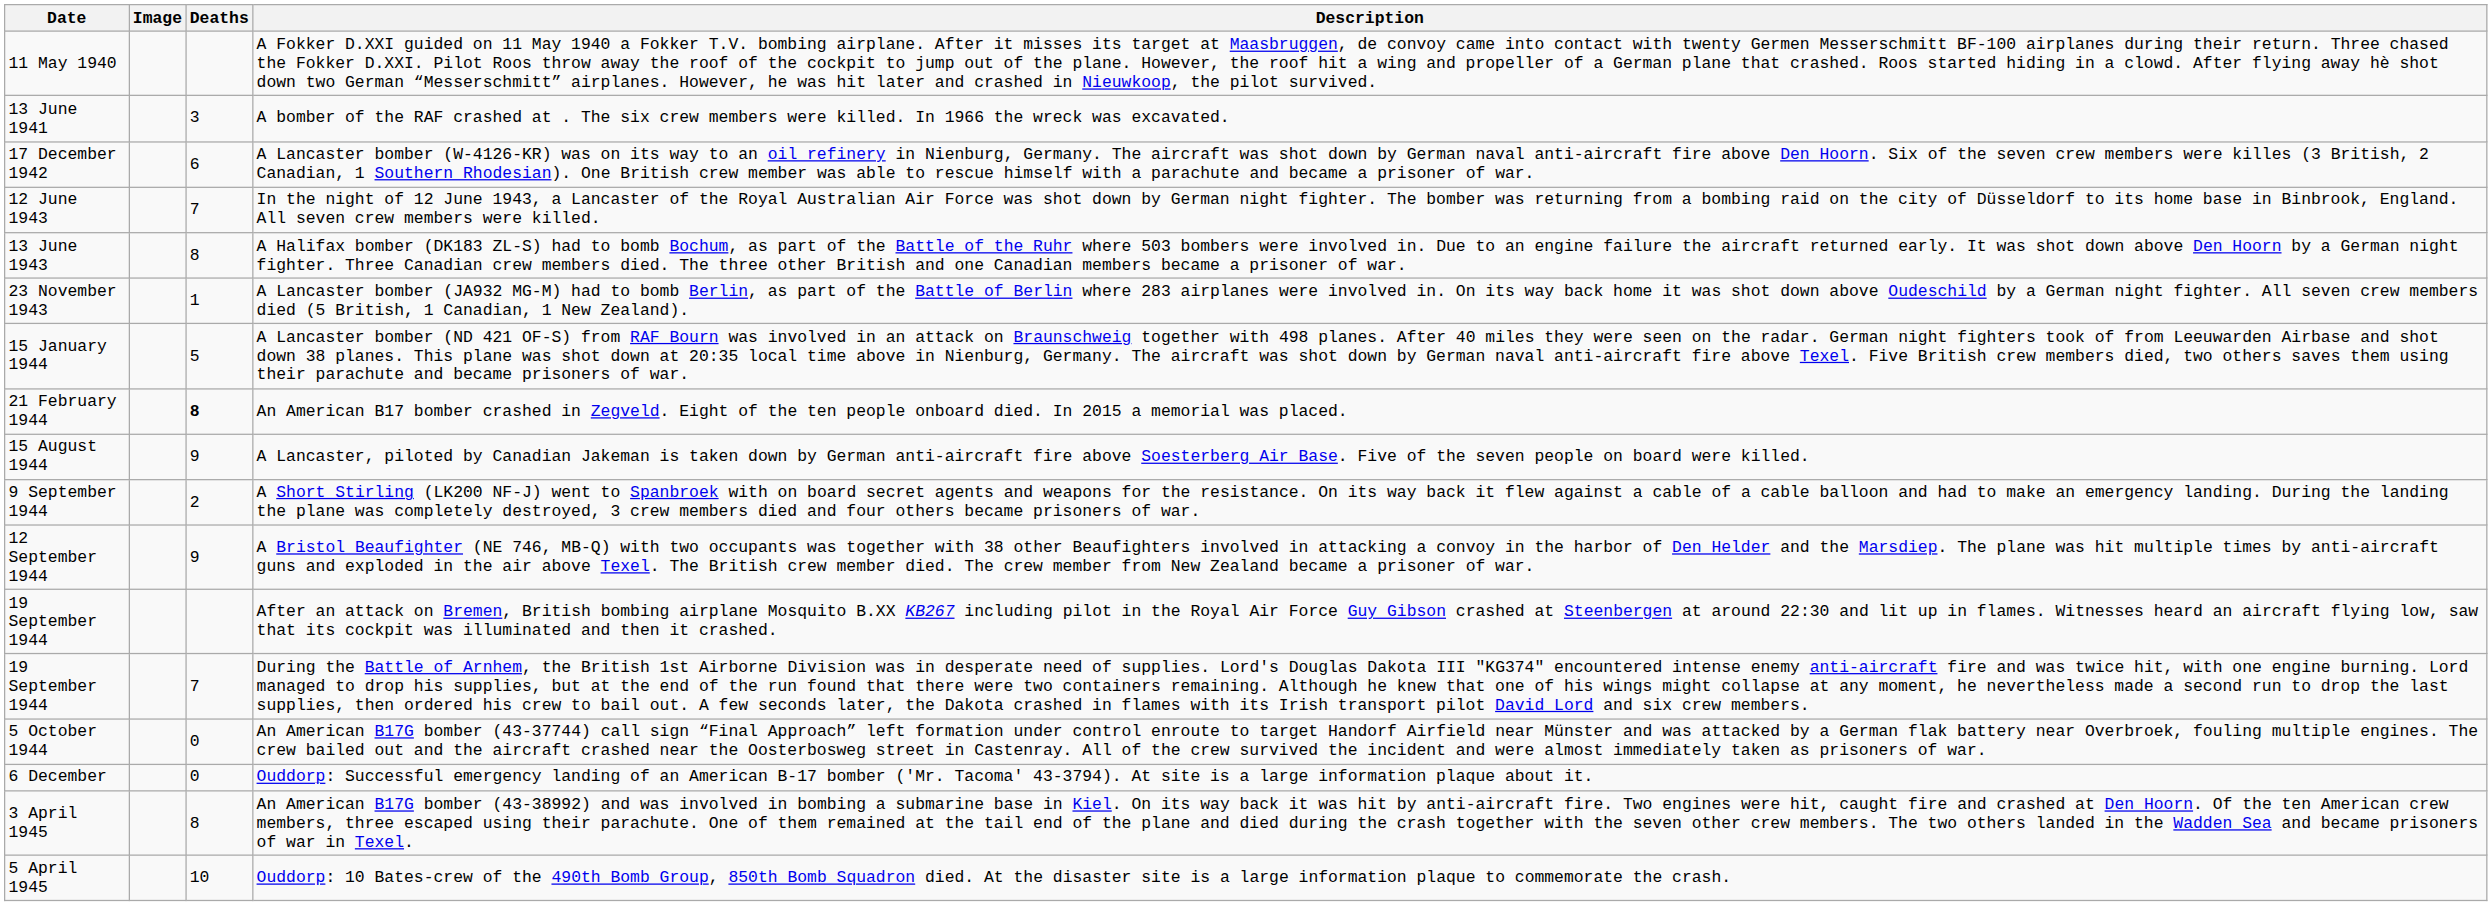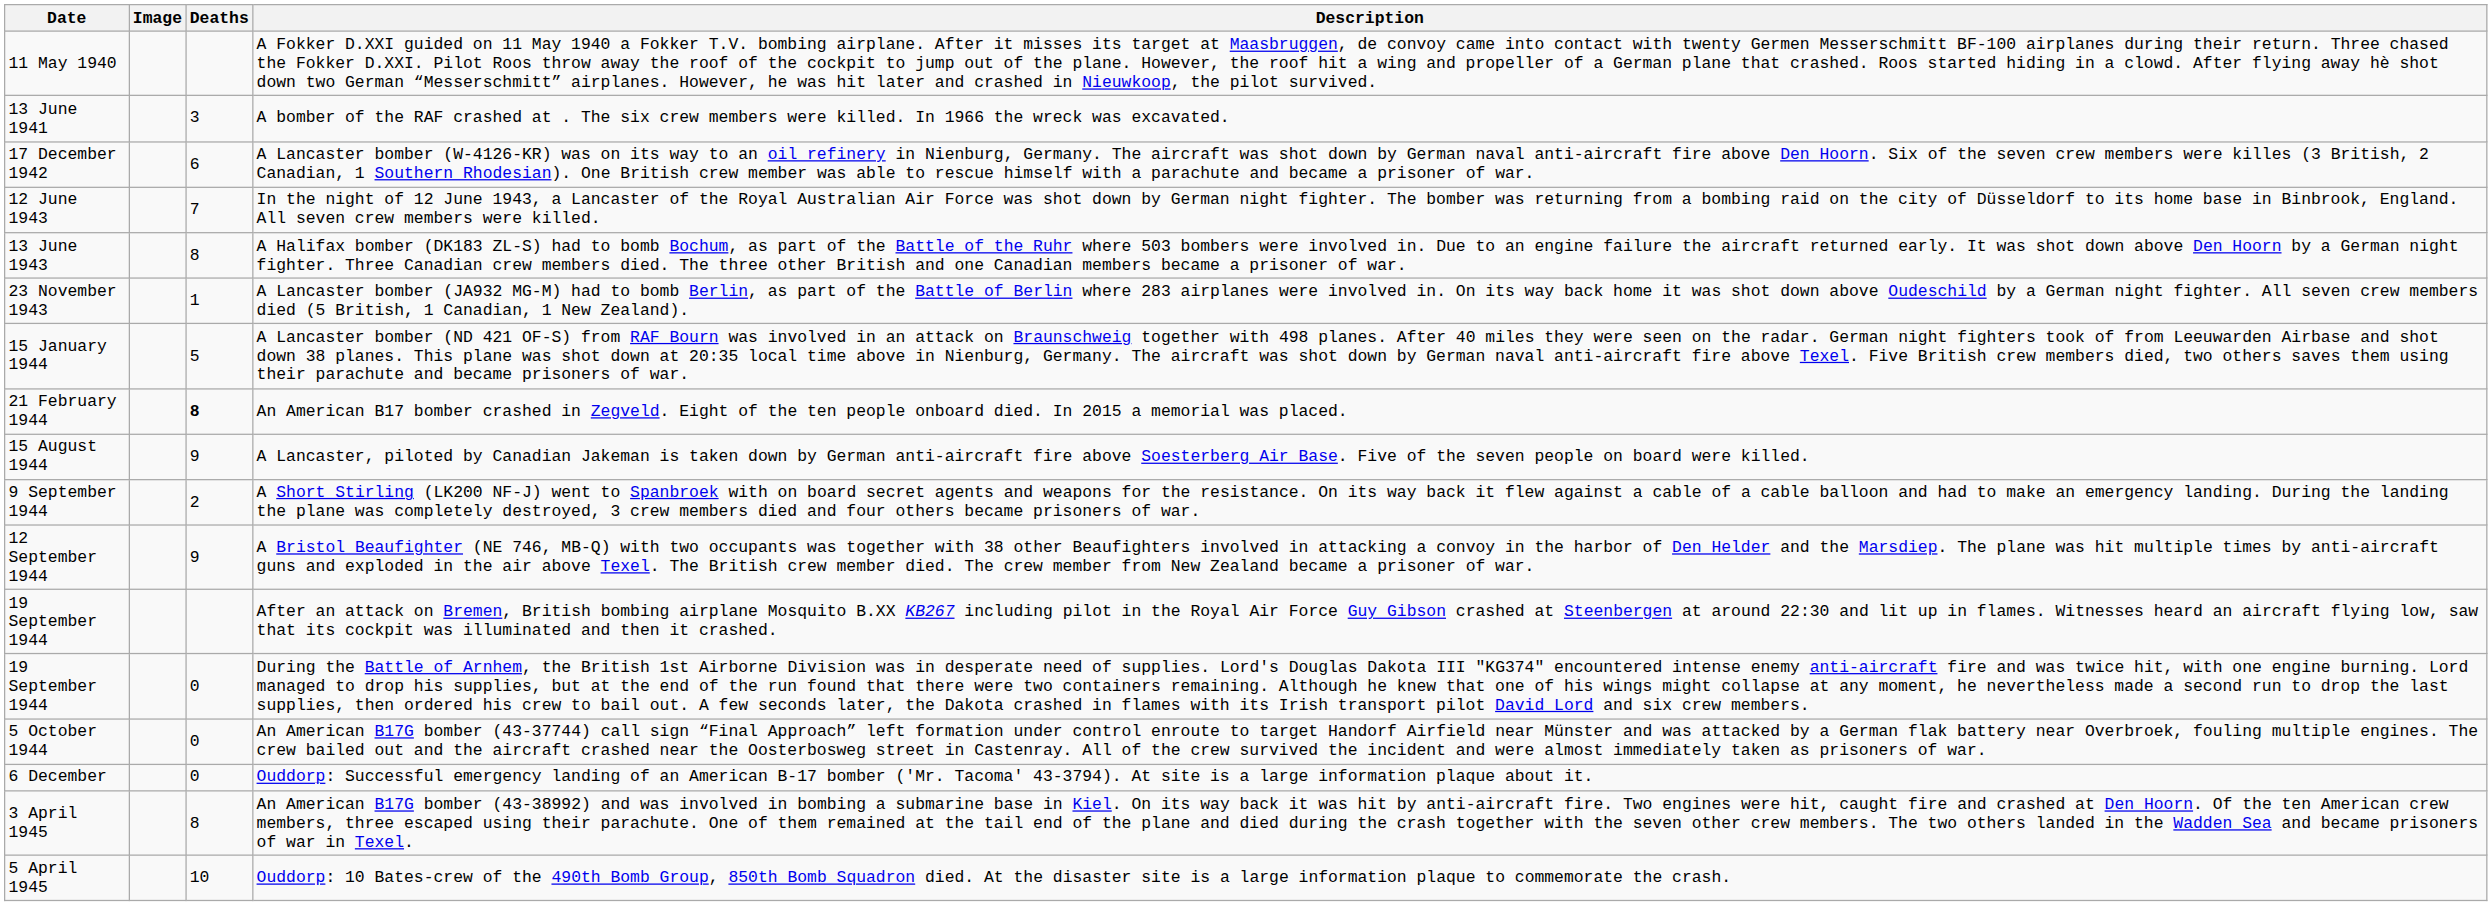row 14 | Deaths: 7 -> 0
